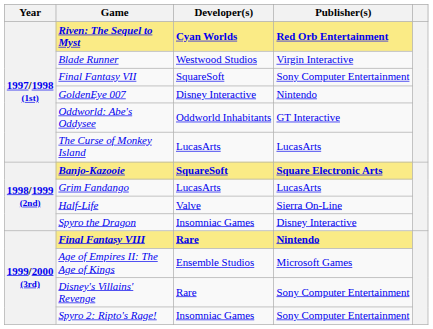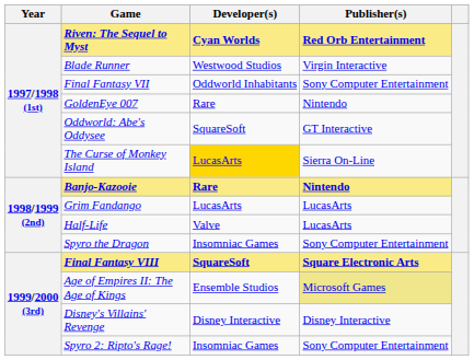Final Fantasy VII | Developer(s): SquareSoft -> Oddworld Inhabitants
GoldenEye 007 | Developer(s): Disney Interactive -> Rare
Oddworld: Abe's Oddysee | Developer(s): Oddworld Inhabitants -> SquareSoft
The Curse of Monkey Island | Developer(s): no background -> gold background
The Curse of Monkey Island | Publisher(s): LucasArts -> Sierra On-Line
Banjo-Kazooie | Developer(s): SquareSoft -> Rare
Banjo-Kazooie | Publisher(s): Square Electronic Arts -> Nintendo
Half-Life | Publisher(s): Sierra On-Line -> LucasArts
Spyro the Dragon | Publisher(s): Disney Interactive -> Sony Computer Entertainment
Final Fantasy VIII | Developer(s): Rare -> SquareSoft
Final Fantasy VIII | Publisher(s): Nintendo -> Square Electronic Arts
Age of Empires II: The Age of Kings | Publisher(s): no background -> khaki background
Disney's Villains' Revenge | Developer(s): Rare -> Disney Interactive
Disney's Villains' Revenge | Publisher(s): Sony Computer Entertainment -> Disney Interactive
